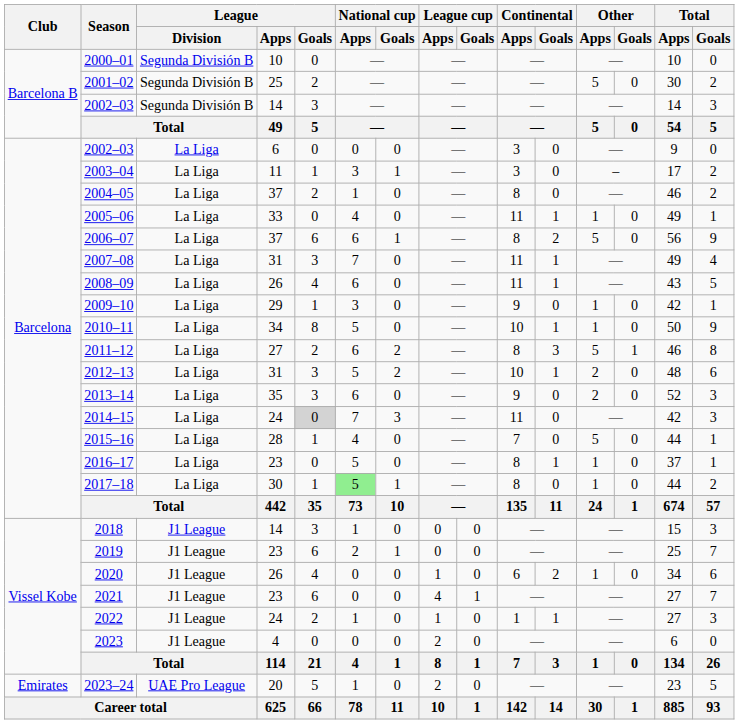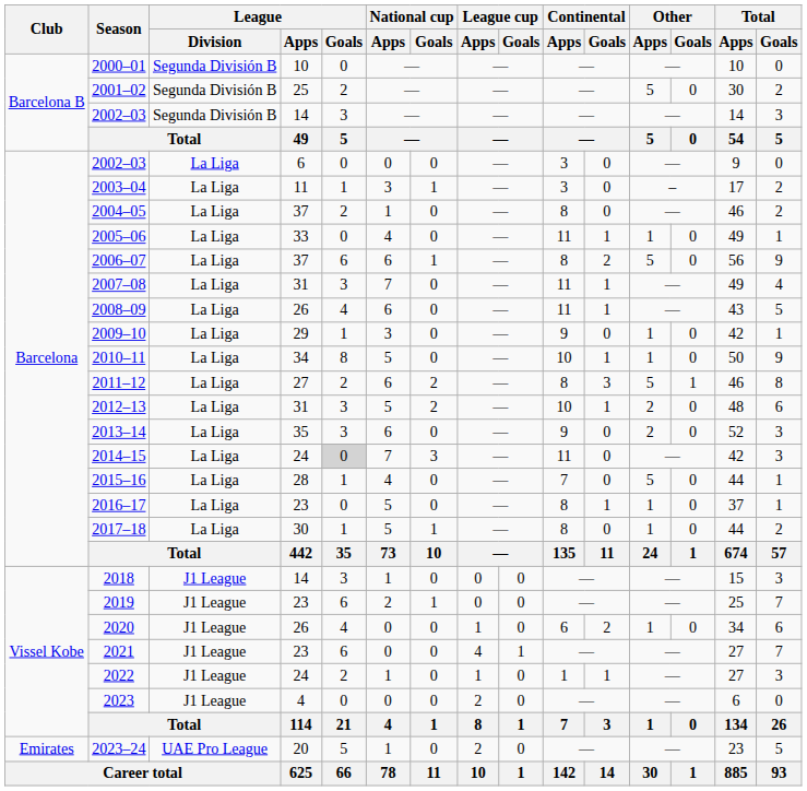2017–18 | National cup / Apps: lightgreen background -> no background
